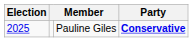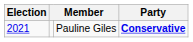Pauline Giles | Election: 2025 -> 2021
